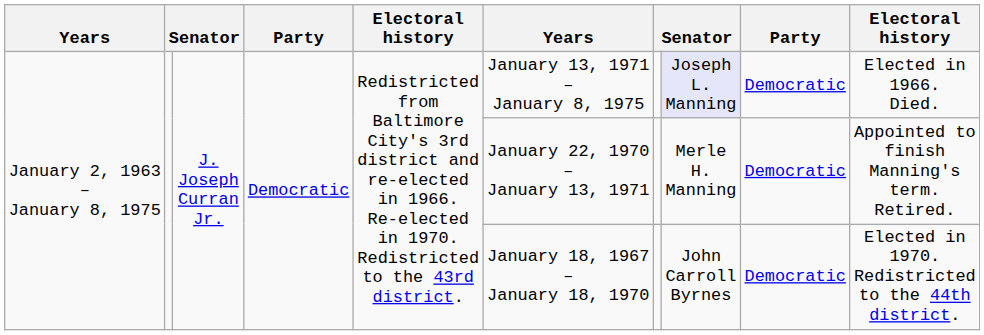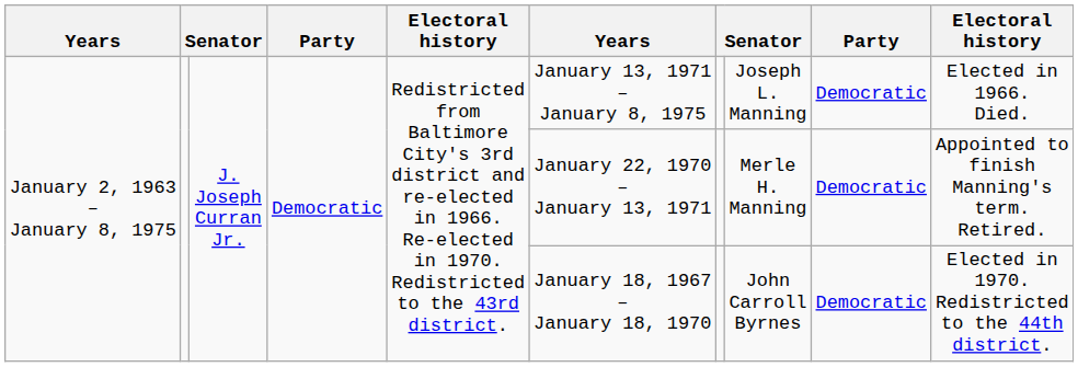row 2 | column 8: lavender background -> no background
